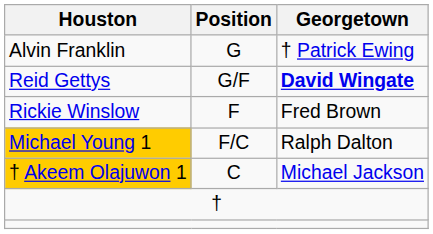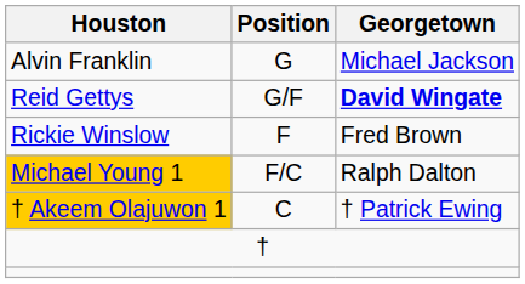Alvin Franklin | Georgetown: † Patrick Ewing -> Michael Jackson
† Akeem Olajuwon 1 | Georgetown: Michael Jackson -> † Patrick Ewing
